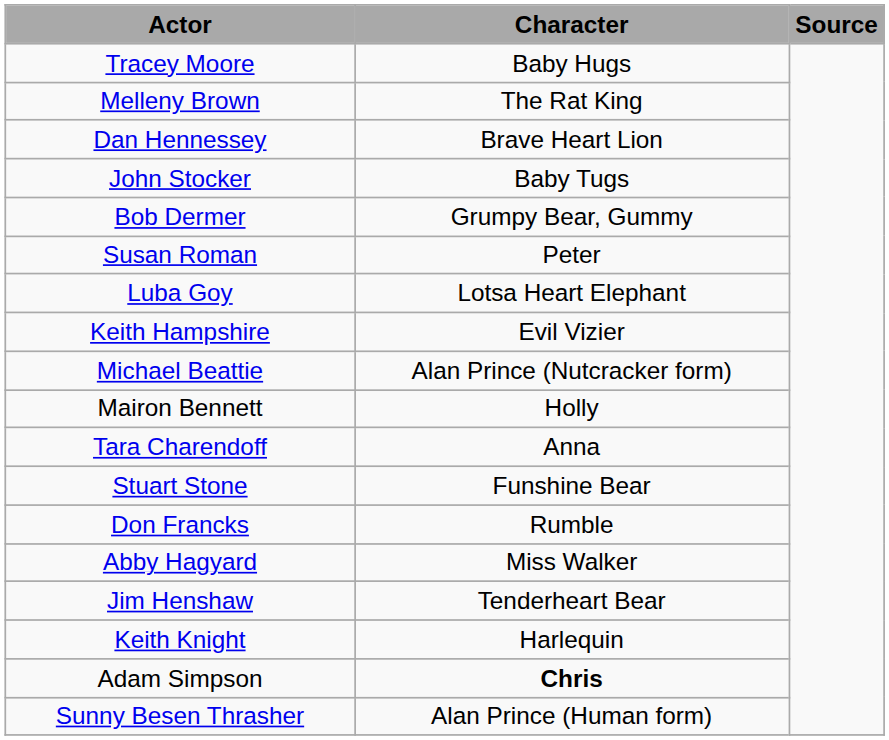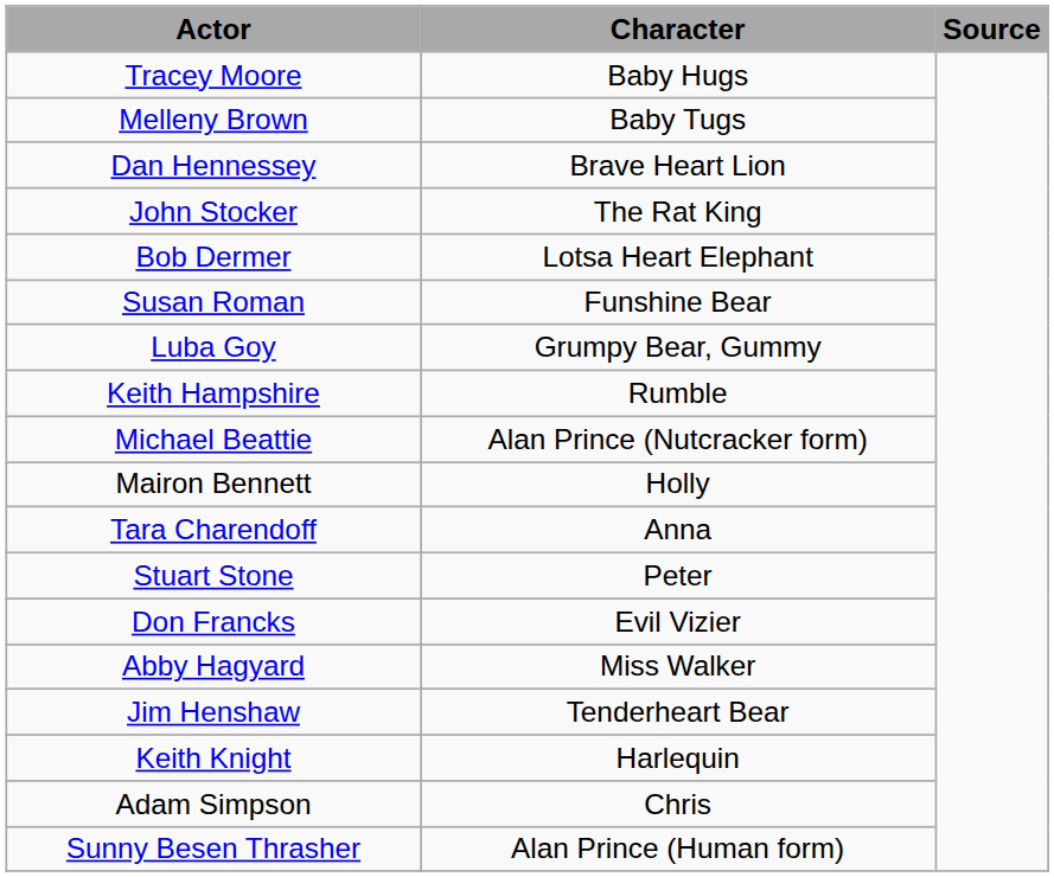Melleny Brown | Character: The Rat King -> Baby Tugs
John Stocker | Character: Baby Tugs -> The Rat King
Bob Dermer | Character: Grumpy Bear, Gummy -> Lotsa Heart Elephant
Susan Roman | Character: Peter -> Funshine Bear
Luba Goy | Character: Lotsa Heart Elephant -> Grumpy Bear, Gummy
Keith Hampshire | Character: Evil Vizier -> Rumble
Stuart Stone | Character: Funshine Bear -> Peter
Don Francks | Character: Rumble -> Evil Vizier
Adam Simpson | Character: bold -> normal
